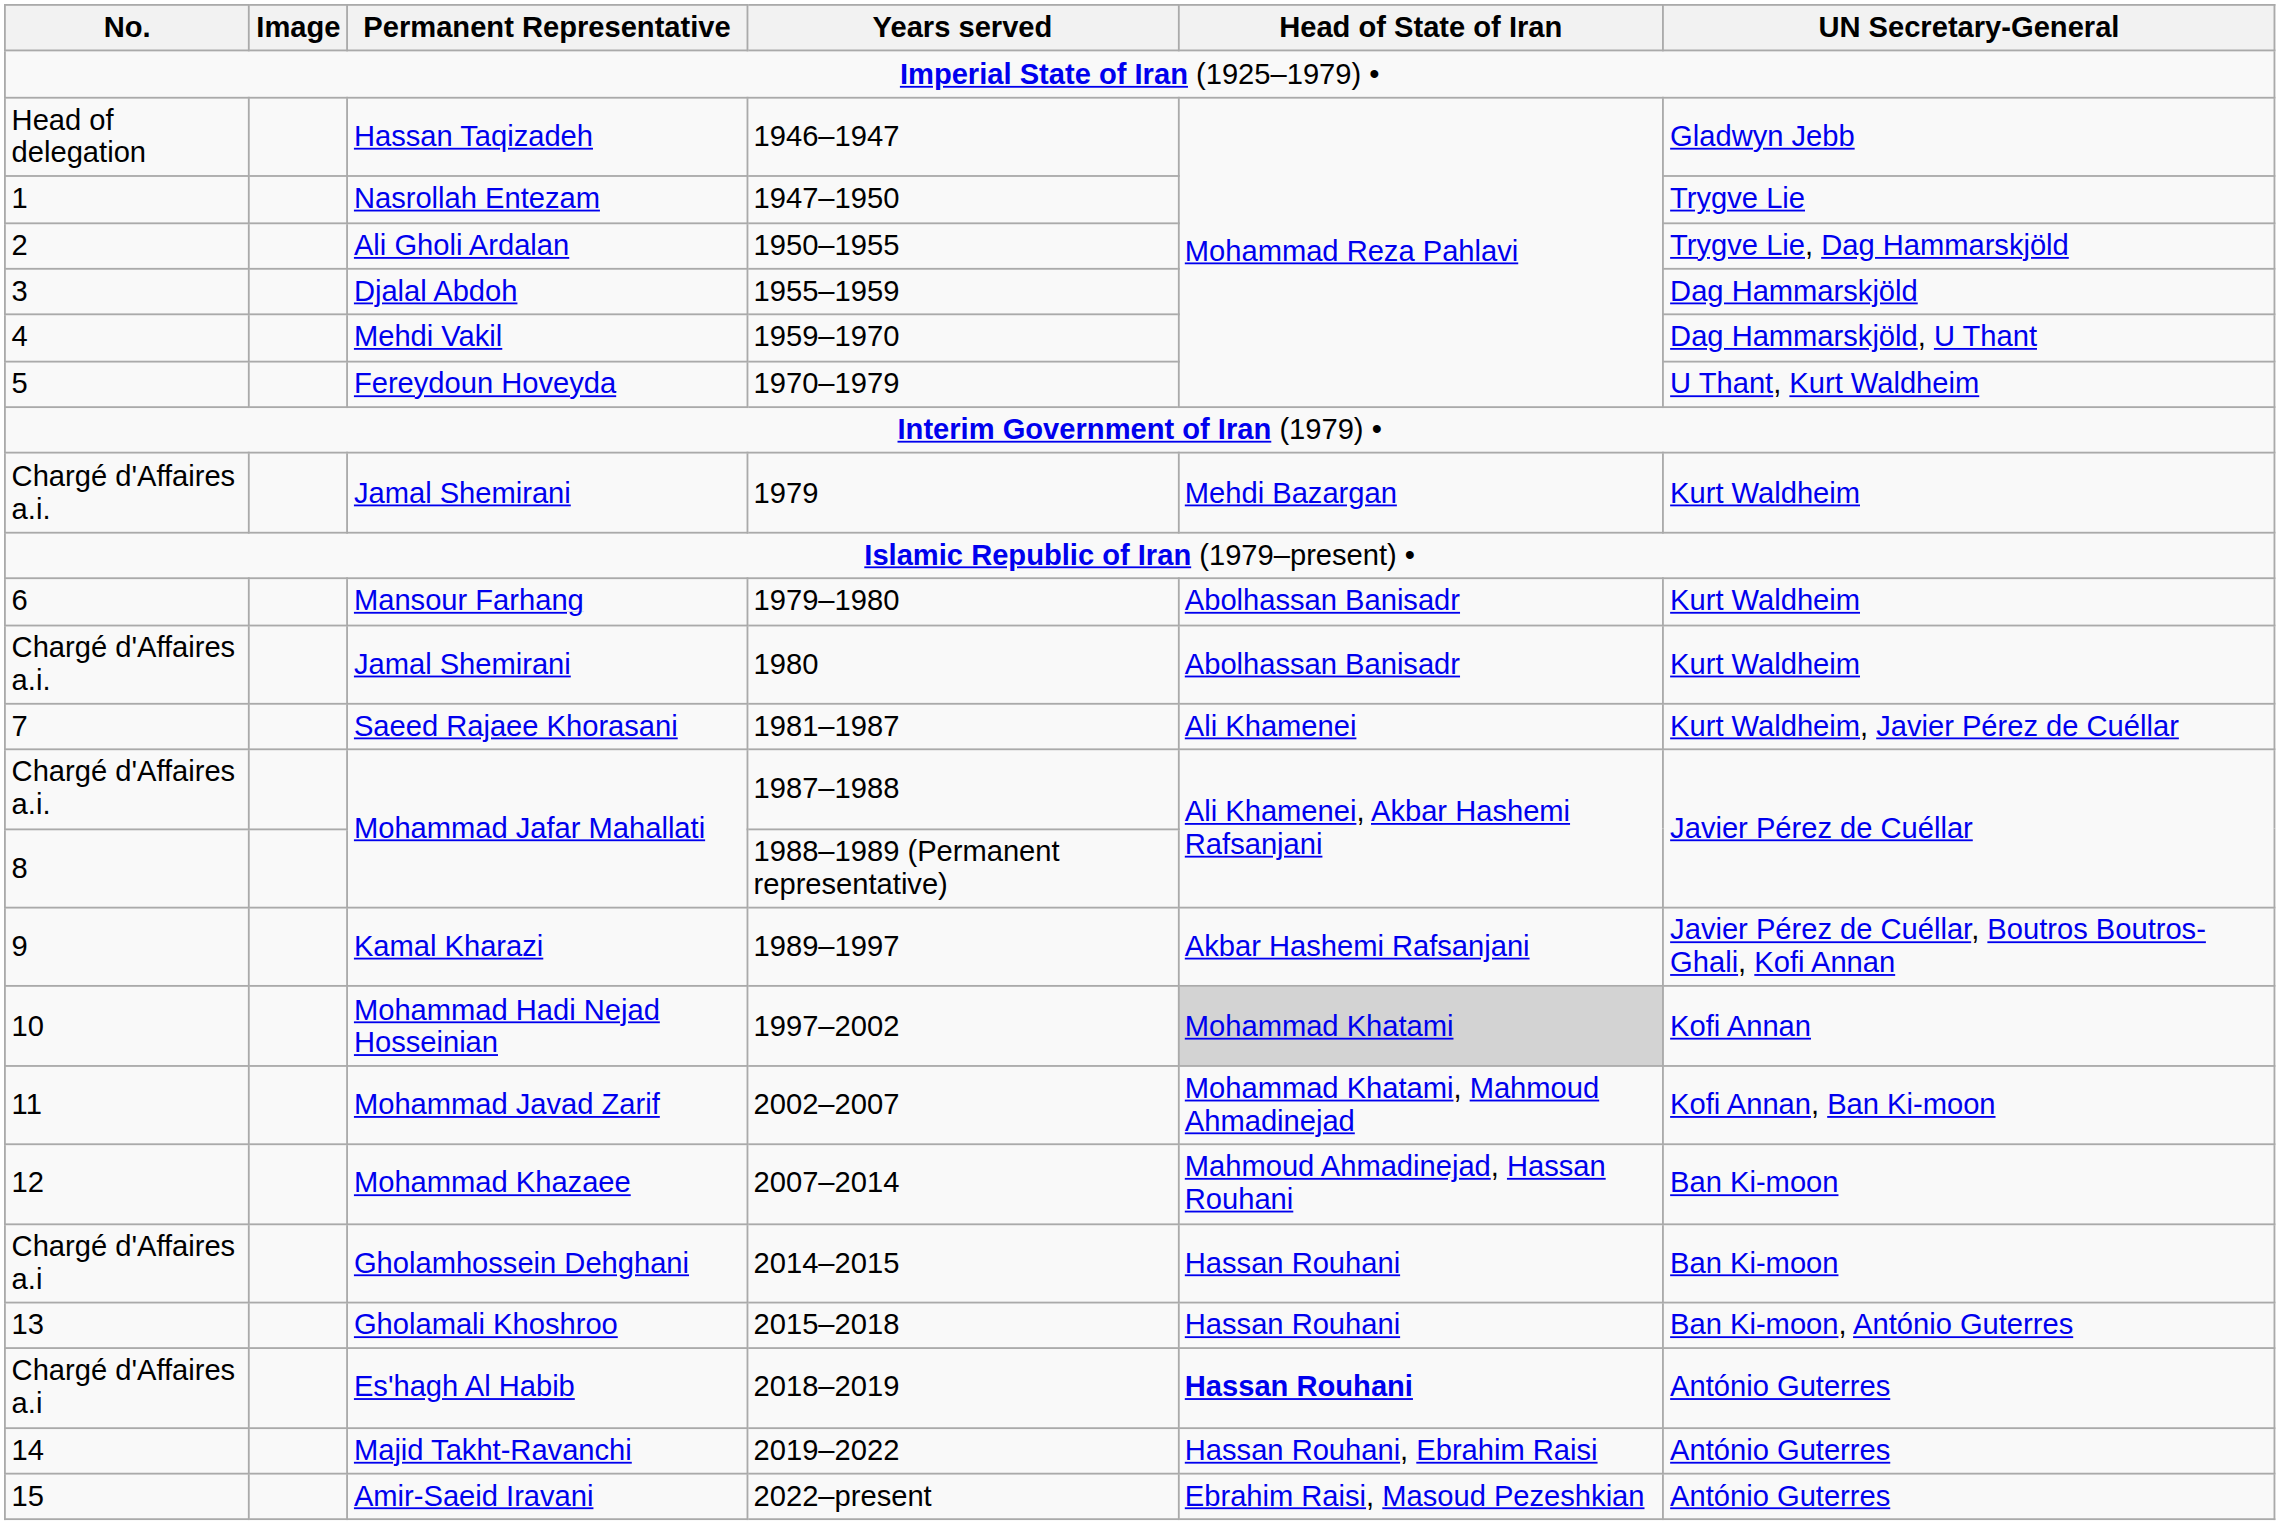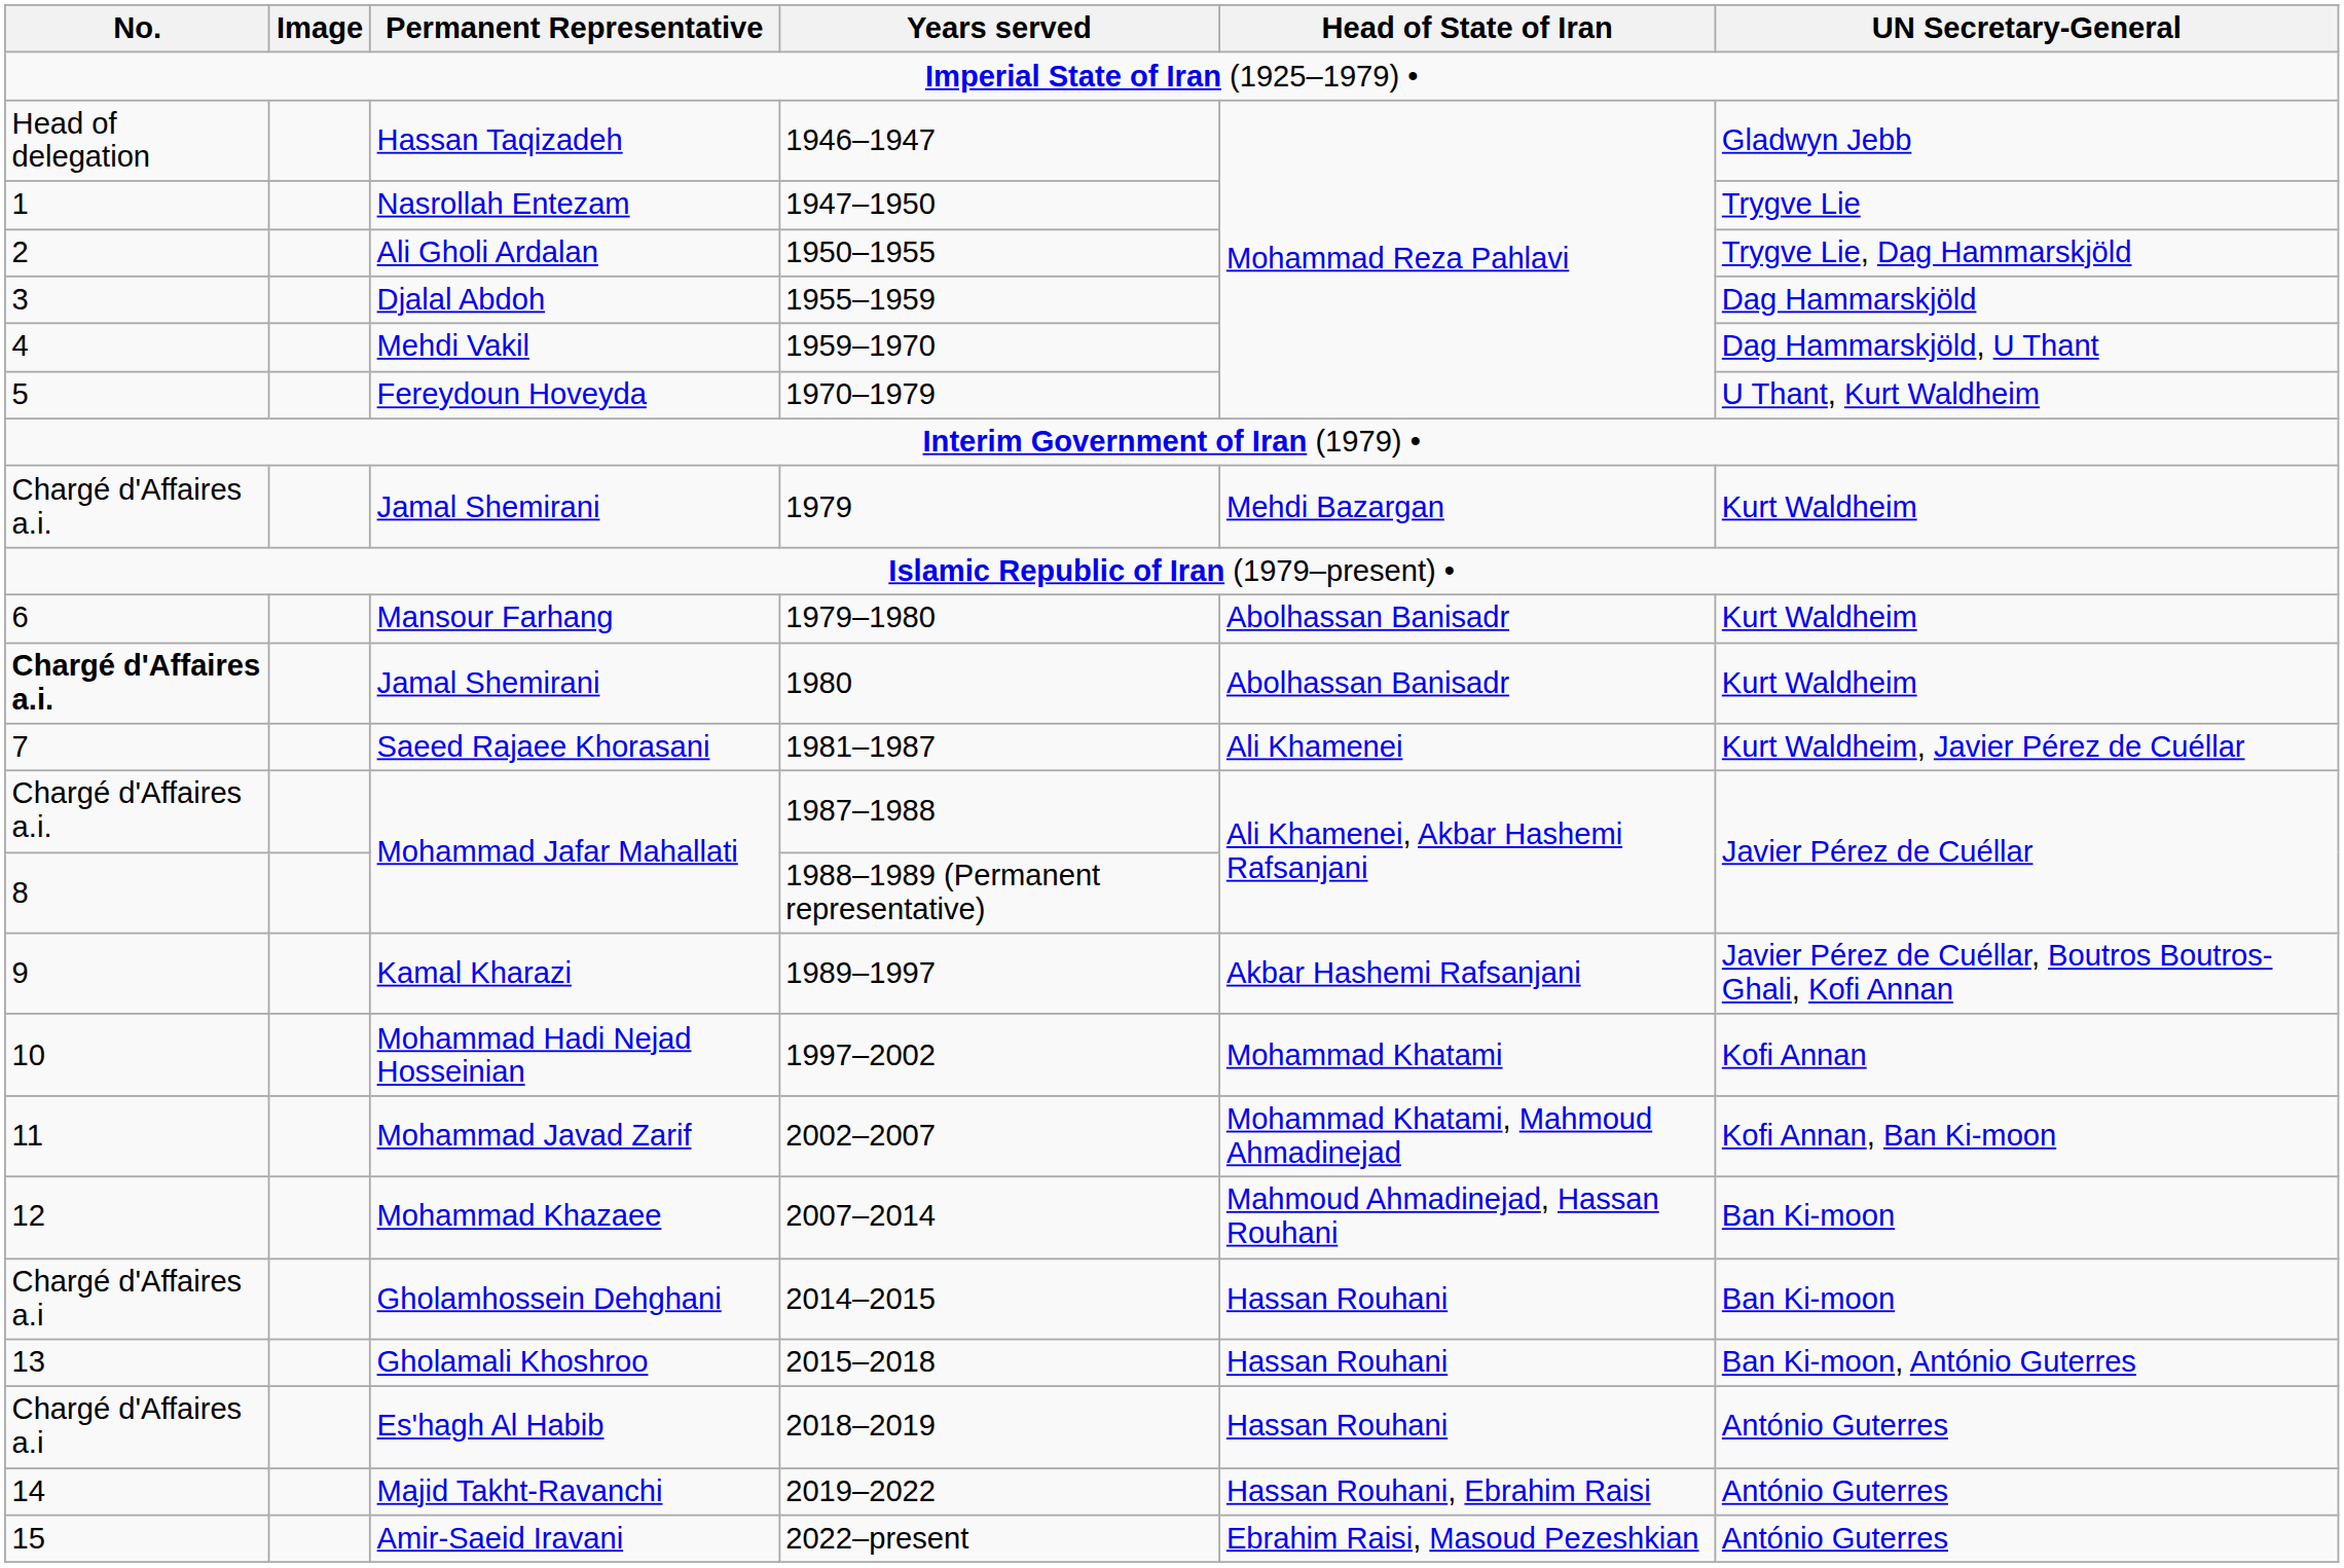Jamal Shemirani / 1980 | No.: normal -> bold
Mohammad Hadi Nejad Hosseinian | Head of State of Iran: lightgrey background -> no background
Es'hagh Al Habib | Head of State of Iran: bold -> normal
